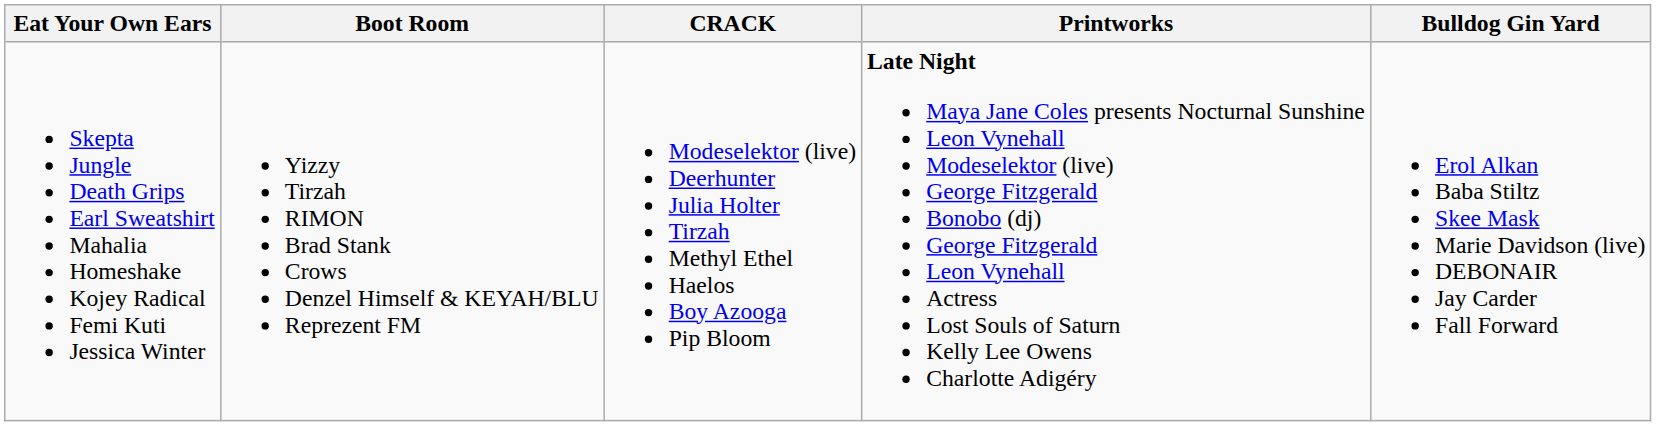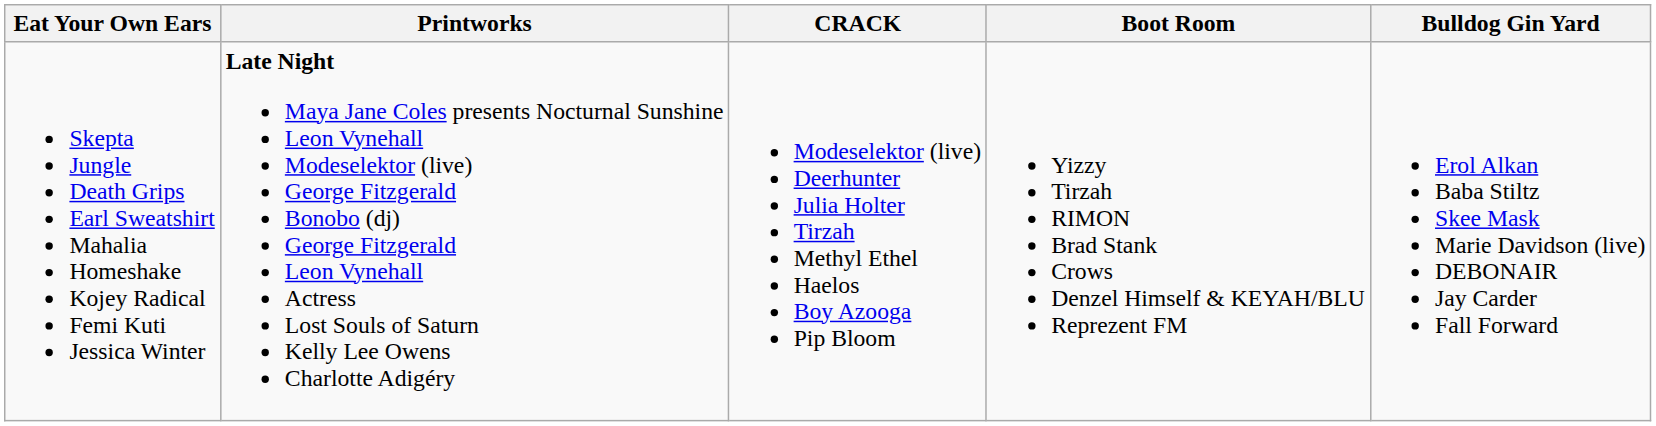columns swapped: Printworks <-> Boot Room
